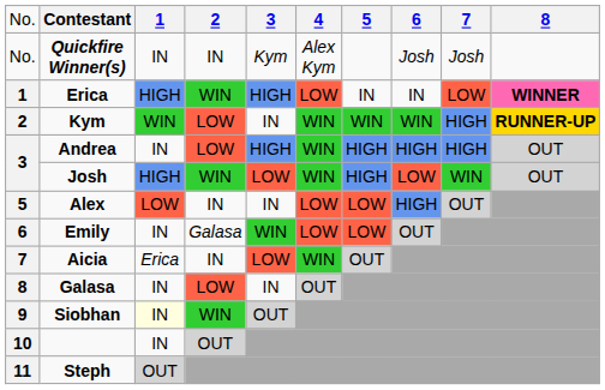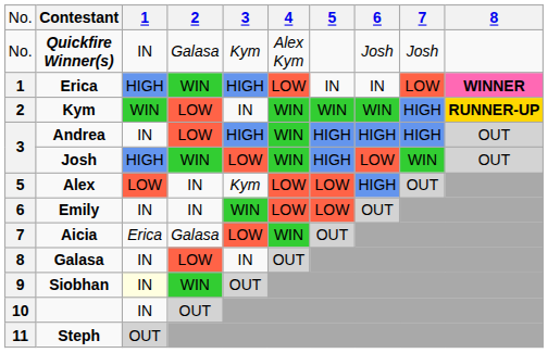Quickfire Winner(s) | column 4: IN -> Galasa
Alex | column 5: IN -> Kym
Emily | column 4: Galasa -> IN
Aicia | column 4: IN -> Galasa
